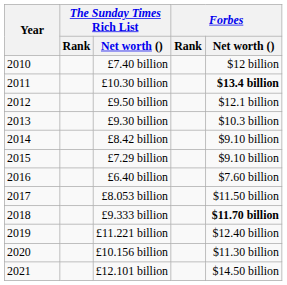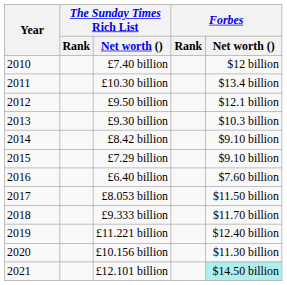£10.30 billion | Forbes / Net worth (): bold -> normal
£9.333 billion | Forbes / Net worth (): bold -> normal
£12.101 billion | Forbes / Net worth (): no background -> paleturquoise background
